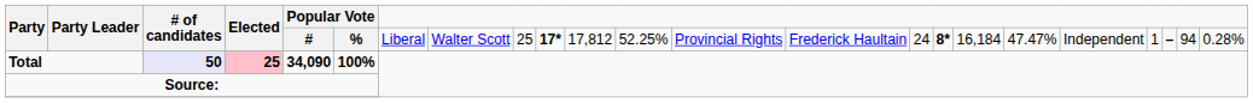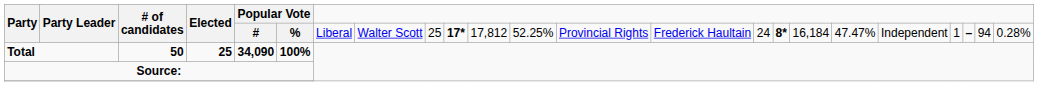Total | # of candidates: lavender background -> no background
Total | Elected: pink background -> no background
